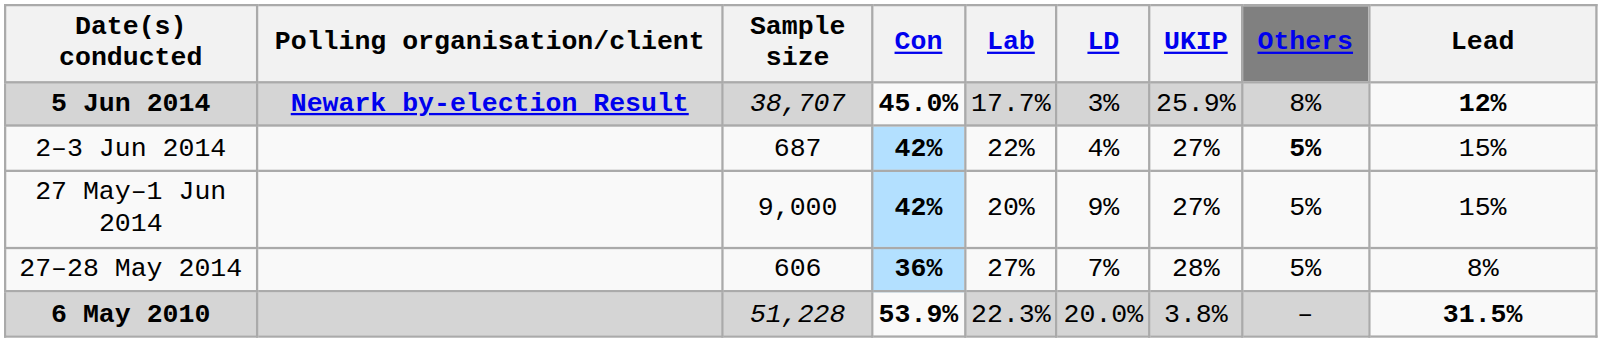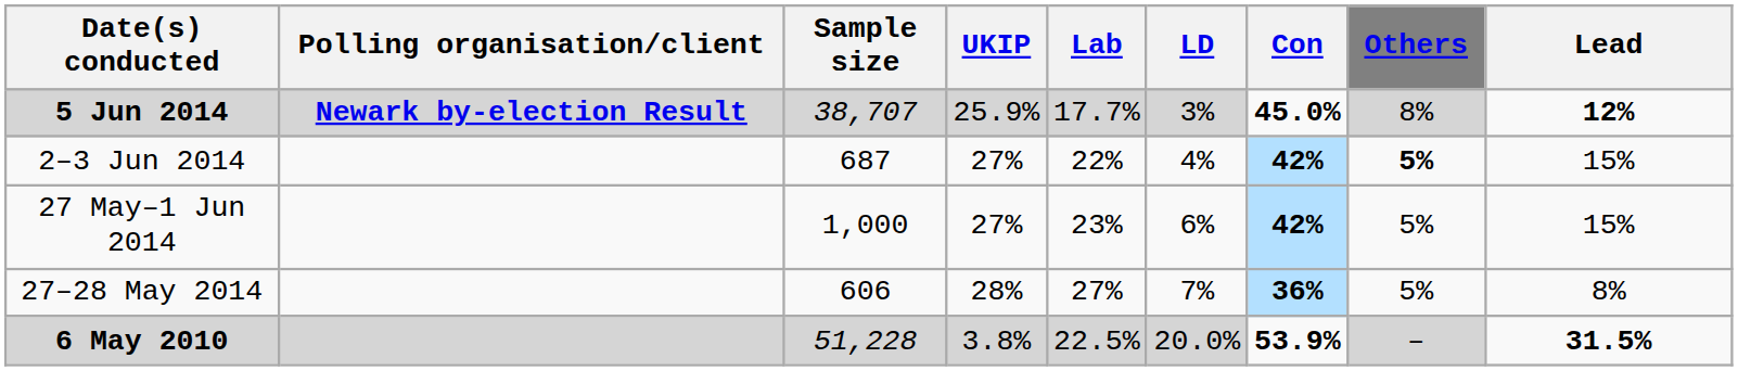columns swapped: Con <-> UKIP
27 May–1 Jun 2014 | Sample size: 9,000 -> 1,000
27 May–1 Jun 2014 | Lab: 20% -> 23%
27 May–1 Jun 2014 | LD: 9% -> 6%
6 May 2010 | Lab: 22.3% -> 22.5%
